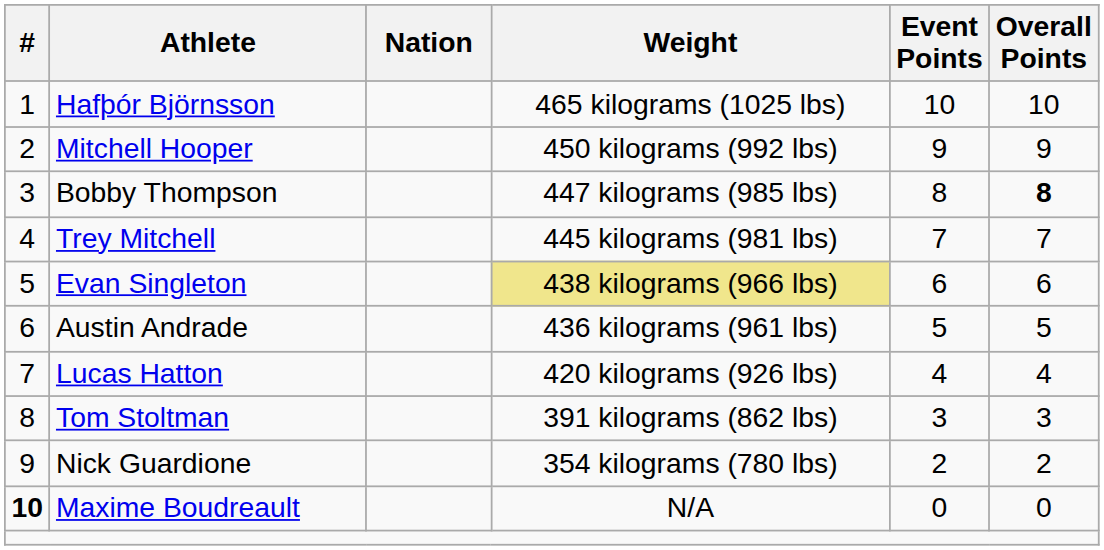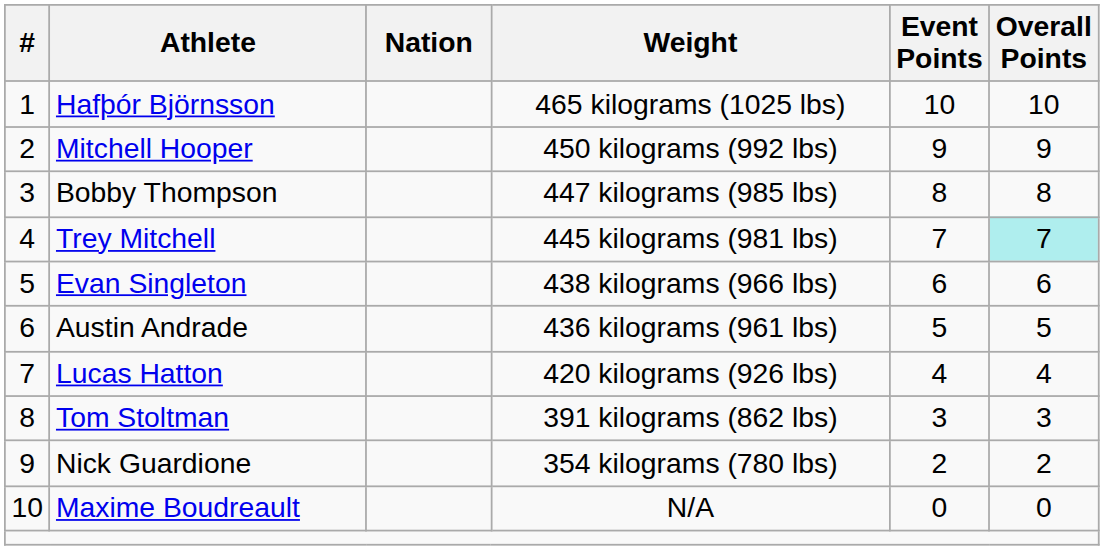Bobby Thompson | Overall Points: bold -> normal
Trey Mitchell | Overall Points: no background -> paleturquoise background
Evan Singleton | Weight: khaki background -> no background
Maxime Boudreault | #: bold -> normal
